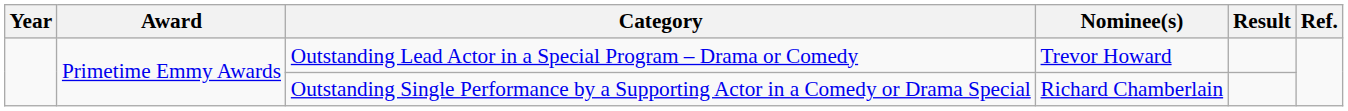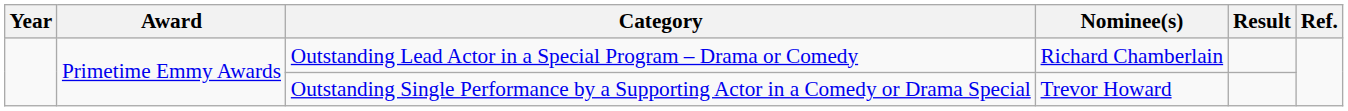row 2 | Nominee(s): Trevor Howard -> Richard Chamberlain
row 3 | Nominee(s): Richard Chamberlain -> Trevor Howard
